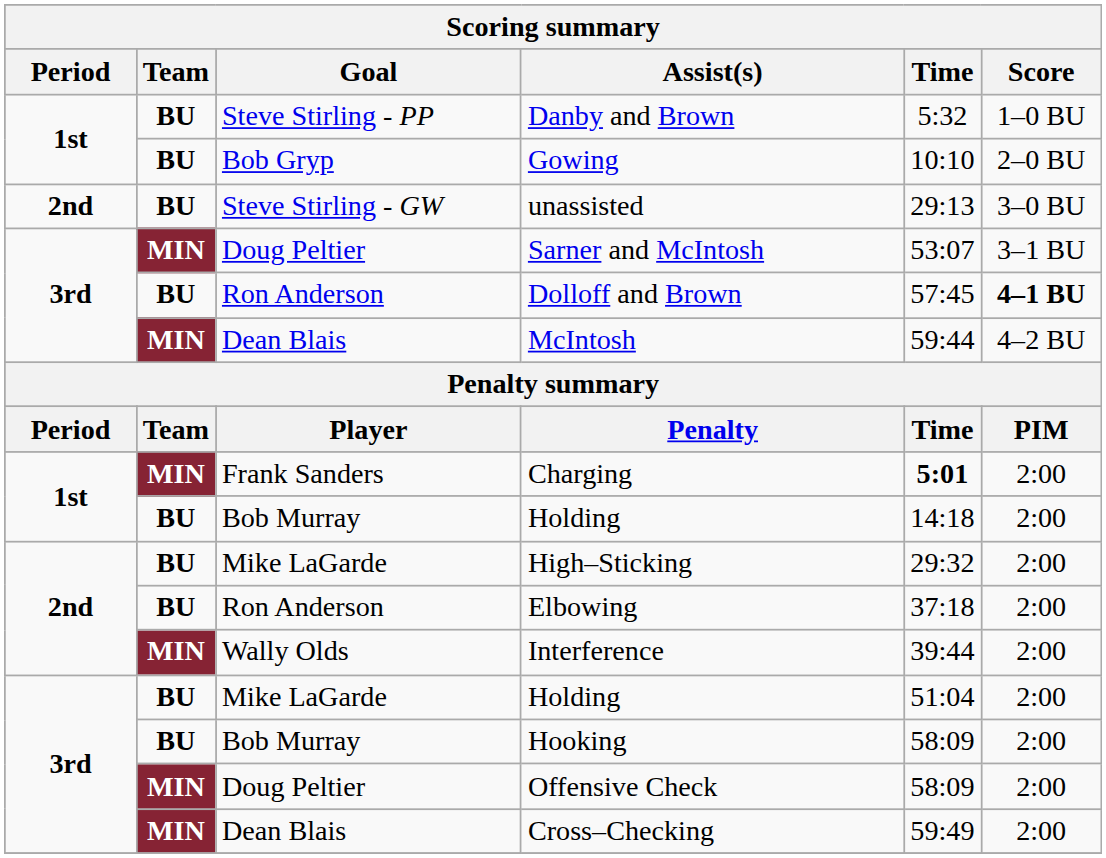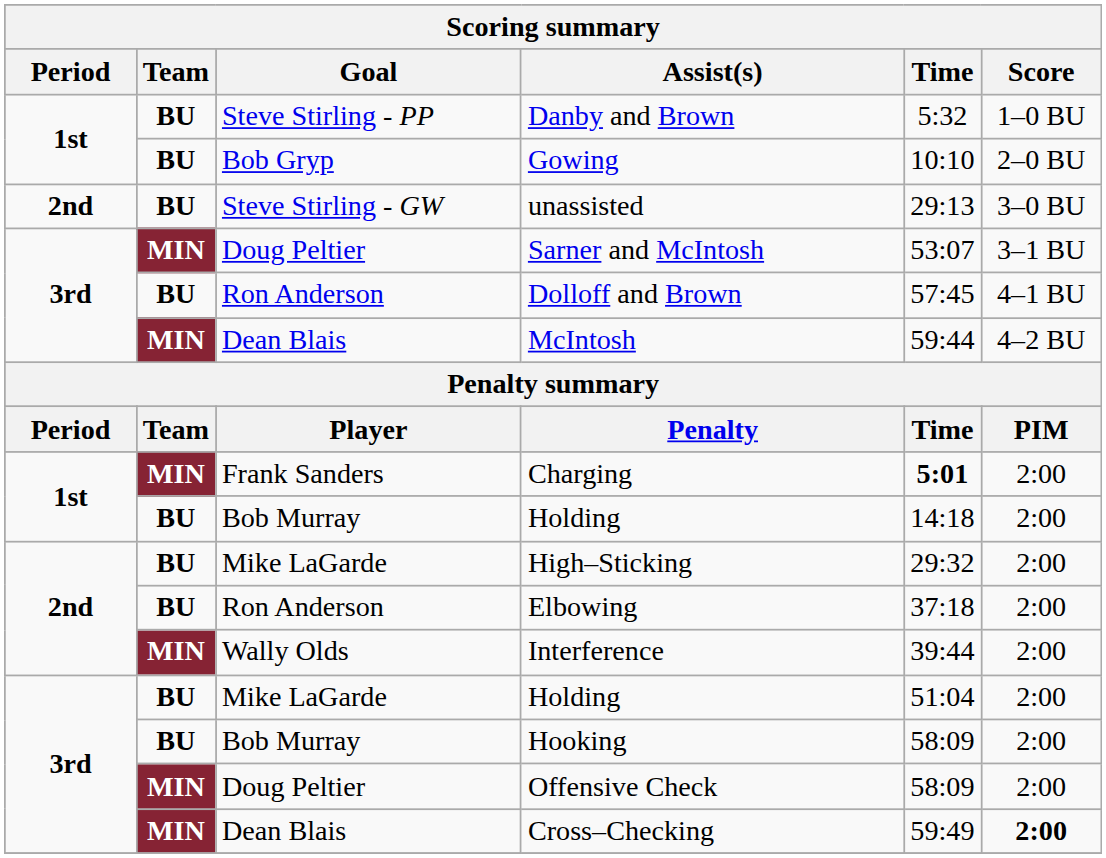Dolloff and Brown | Score: bold -> normal
Cross–Checking | Score: normal -> bold
